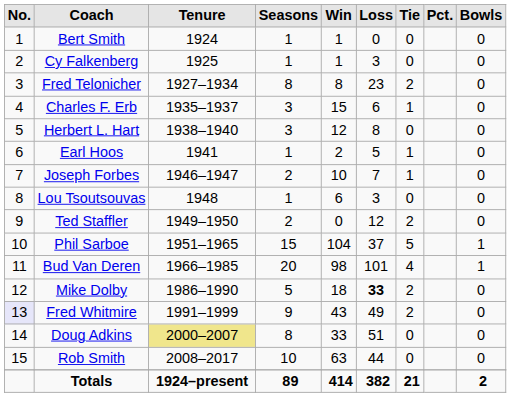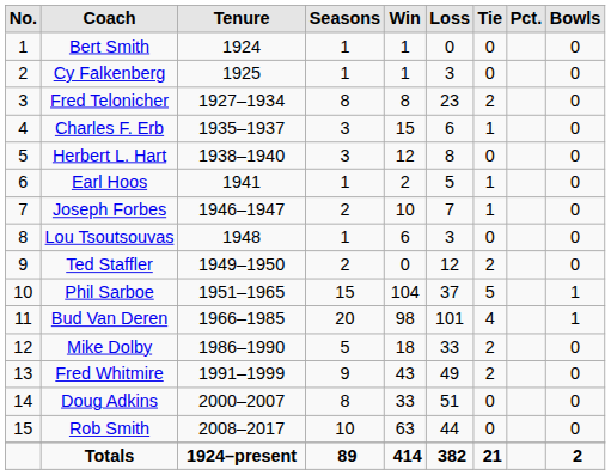Mike Dolby | Loss: bold -> normal
Fred Whitmire | No.: lavender background -> no background
Doug Adkins | Tenure: khaki background -> no background
